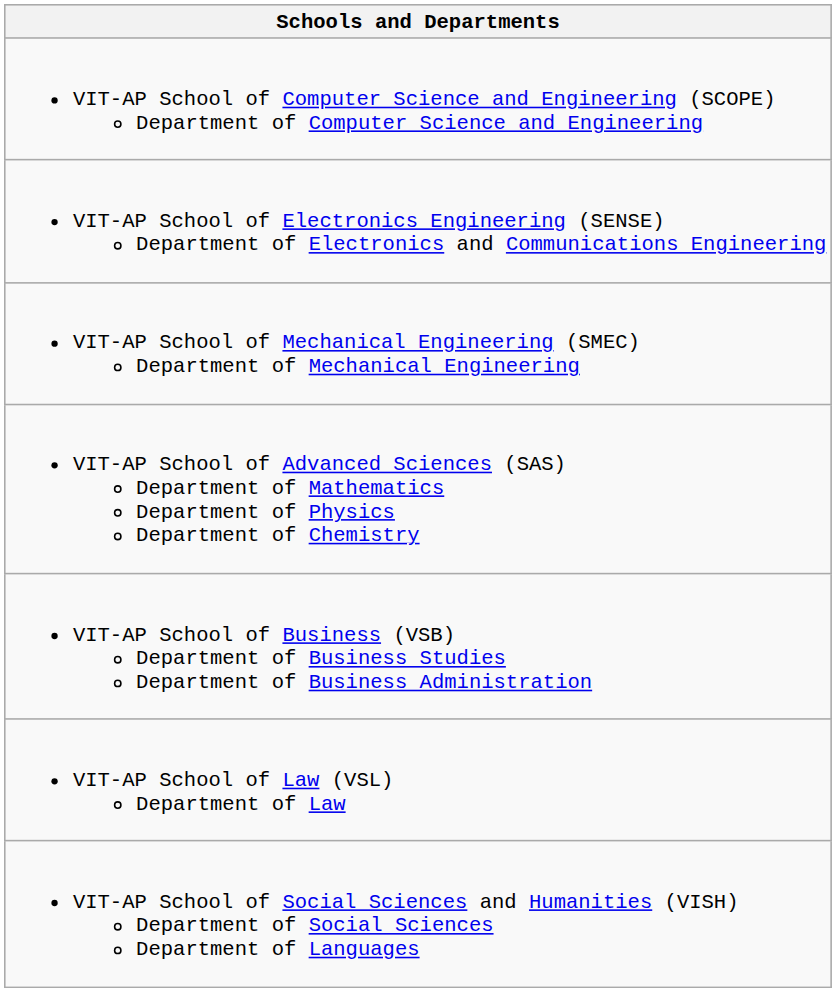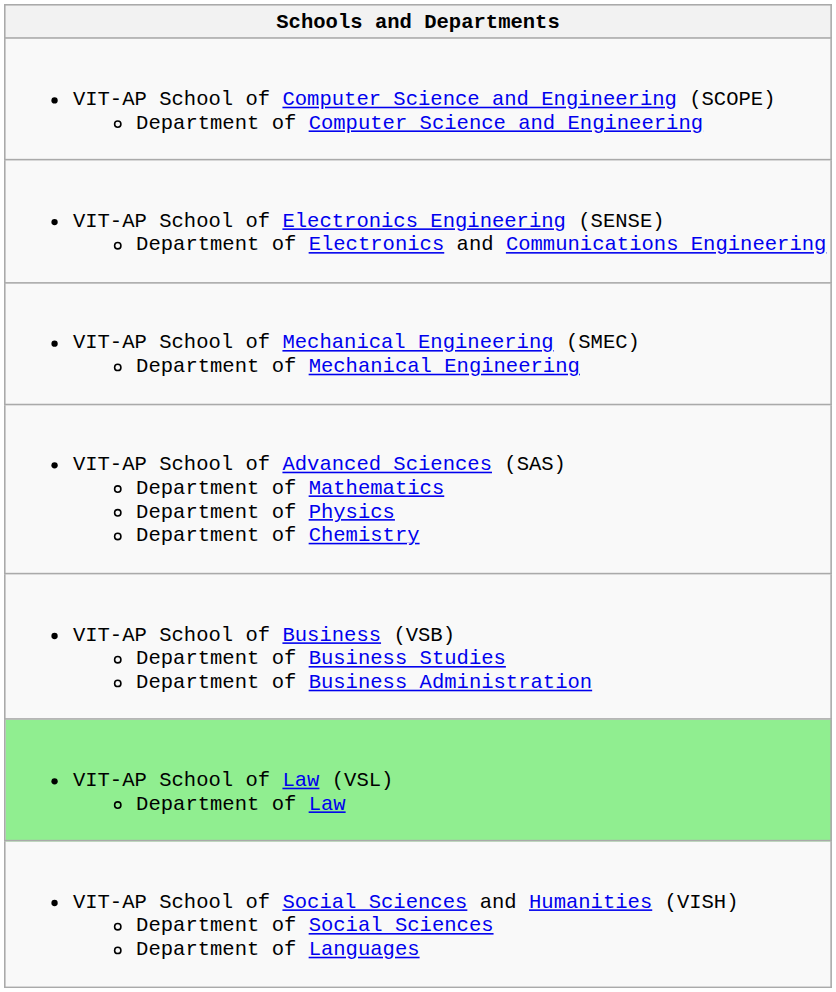row 7 | column 1: no background -> lightgreen background
